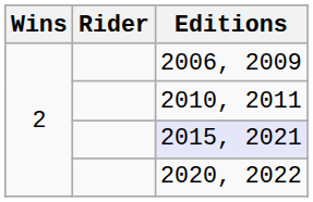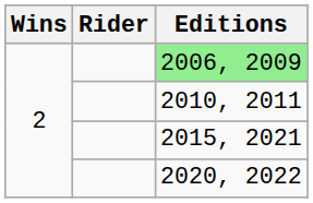2006, 2009 | Editions: no background -> lightgreen background
2015, 2021 | Editions: lavender background -> no background
